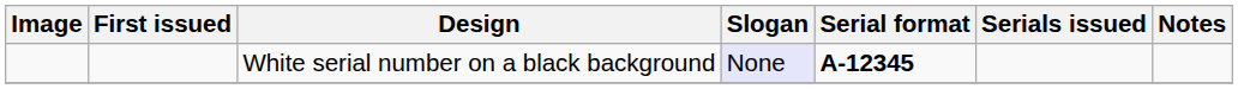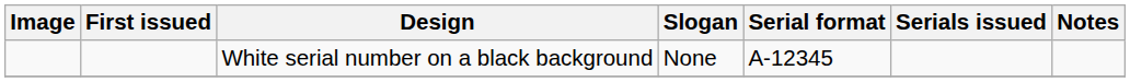White serial number on a black background | Slogan: lavender background -> no background
White serial number on a black background | Serial format: bold -> normal
